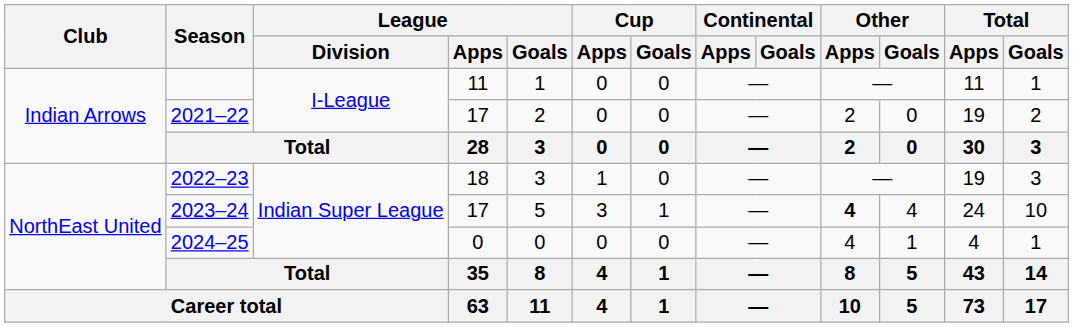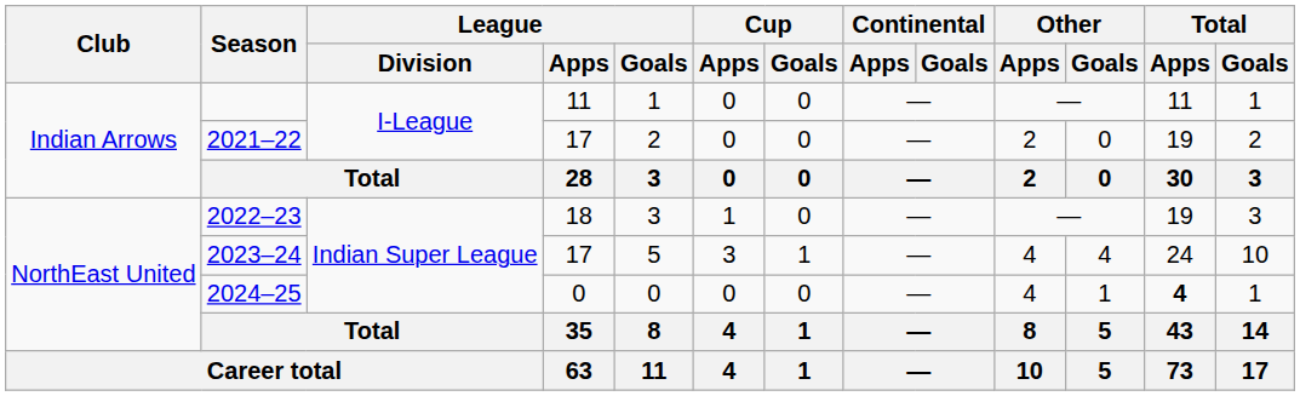2023–24 | Other / Apps: bold -> normal
2024–25 | Total / Apps: normal -> bold
